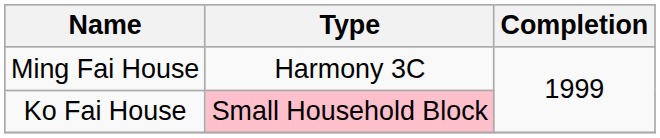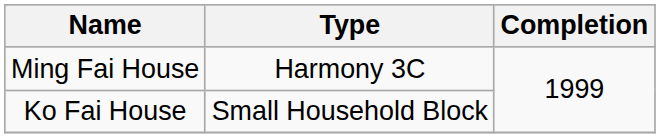Ko Fai House | Type: pink background -> no background
